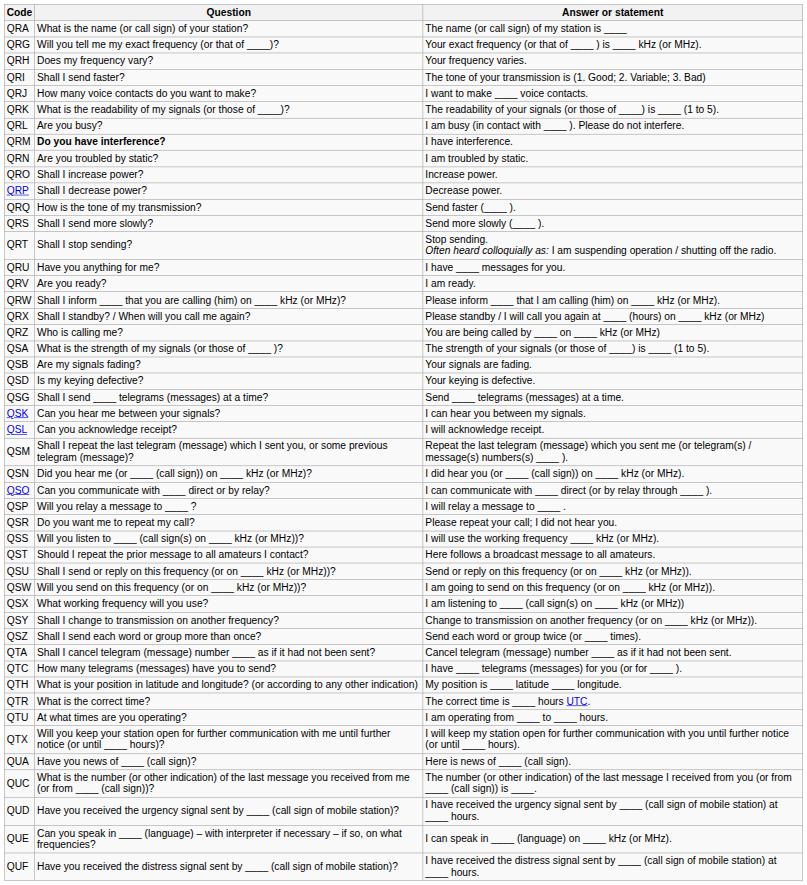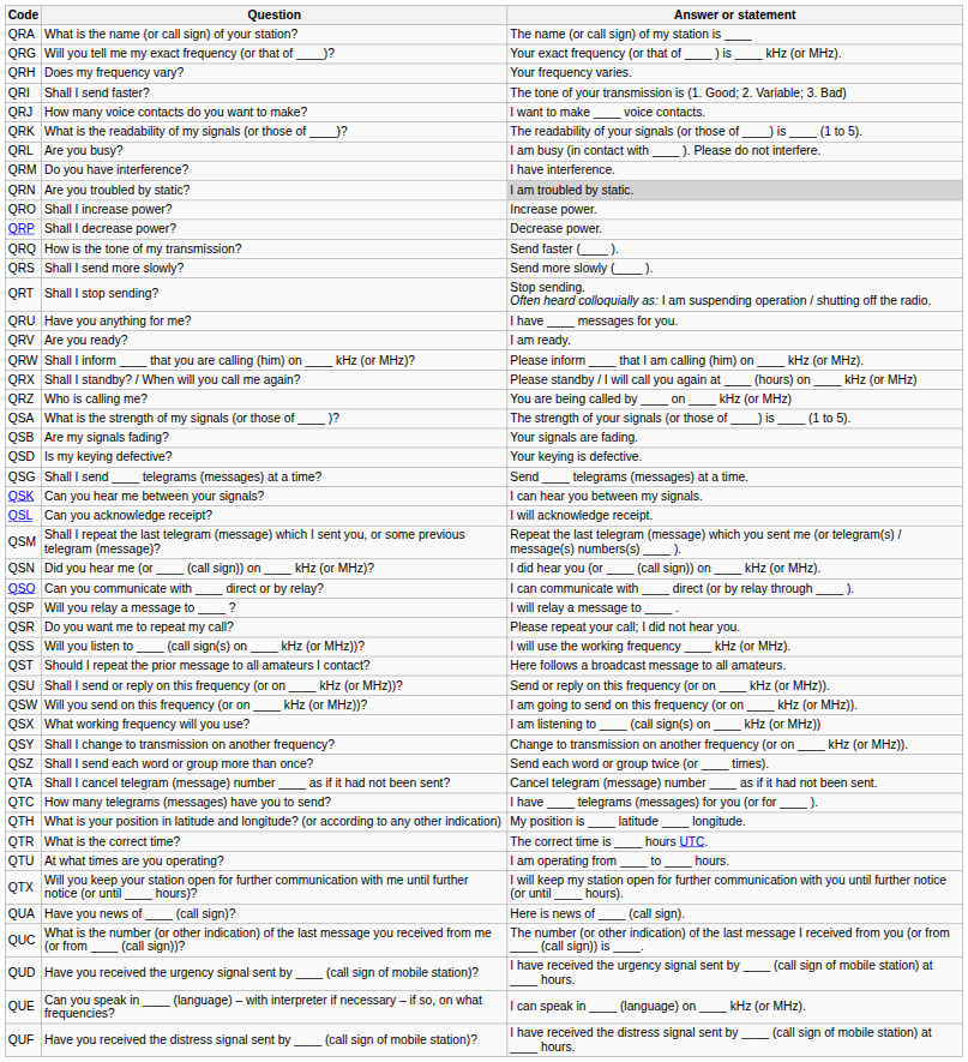QRM | Question: bold -> normal
QRN | Answer or statement: no background -> lightgrey background
